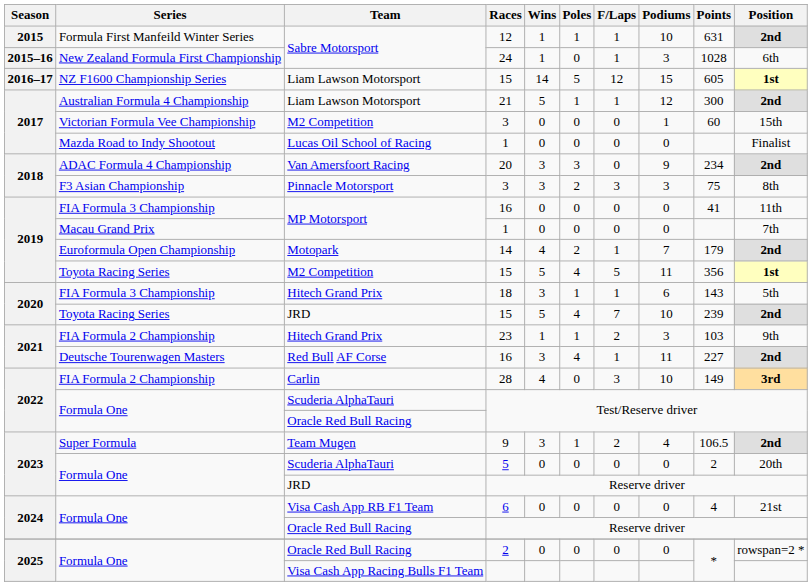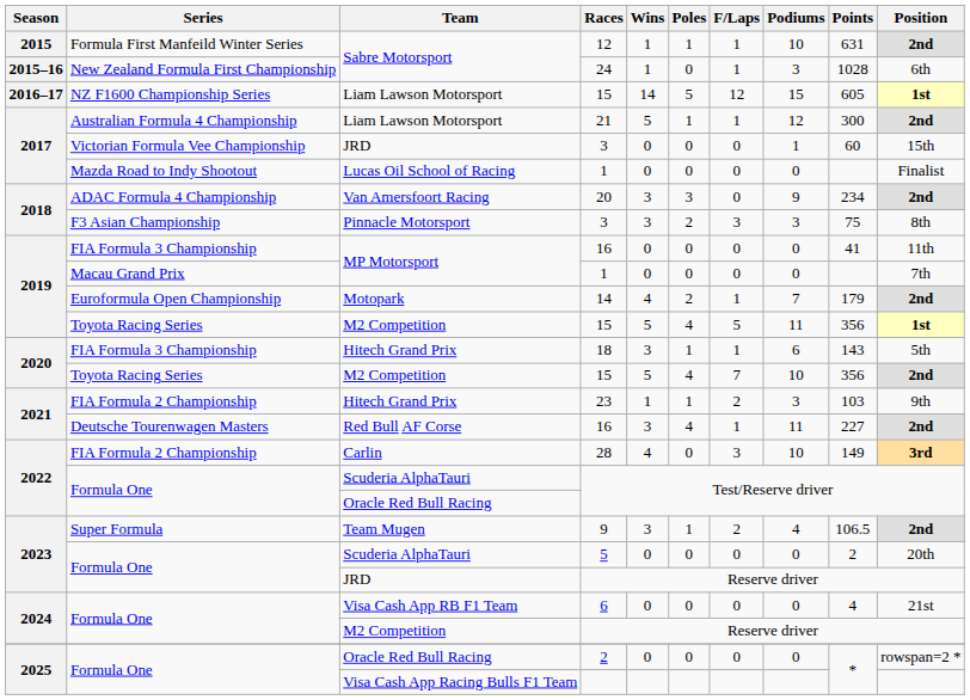2017 / 3 | Team: M2 Competition -> JRD
2020 / 15 | Team: JRD -> M2 Competition
2020 / 15 | Points: 239 -> 356
2024 / Reserve driver | Team: Oracle Red Bull Racing -> M2 Competition
